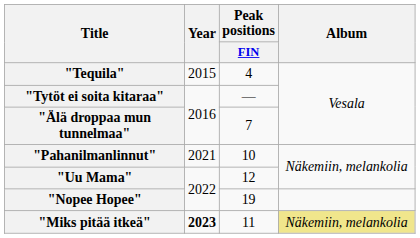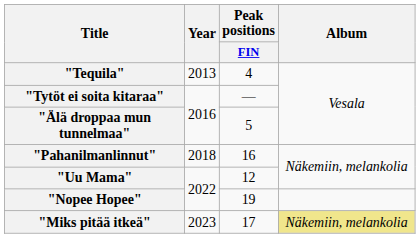"Tequila" | Year: 2015 -> 2013
"Älä droppaa mun tunnelmaa" | Peak positions / FIN: 7 -> 5
"Pahanilmanlinnut" | Year: 2021 -> 2018
"Pahanilmanlinnut" | Peak positions / FIN: 10 -> 16
"Miks pitää itkeä" | Year: bold -> normal
"Miks pitää itkeä" | Peak positions / FIN: 11 -> 17
